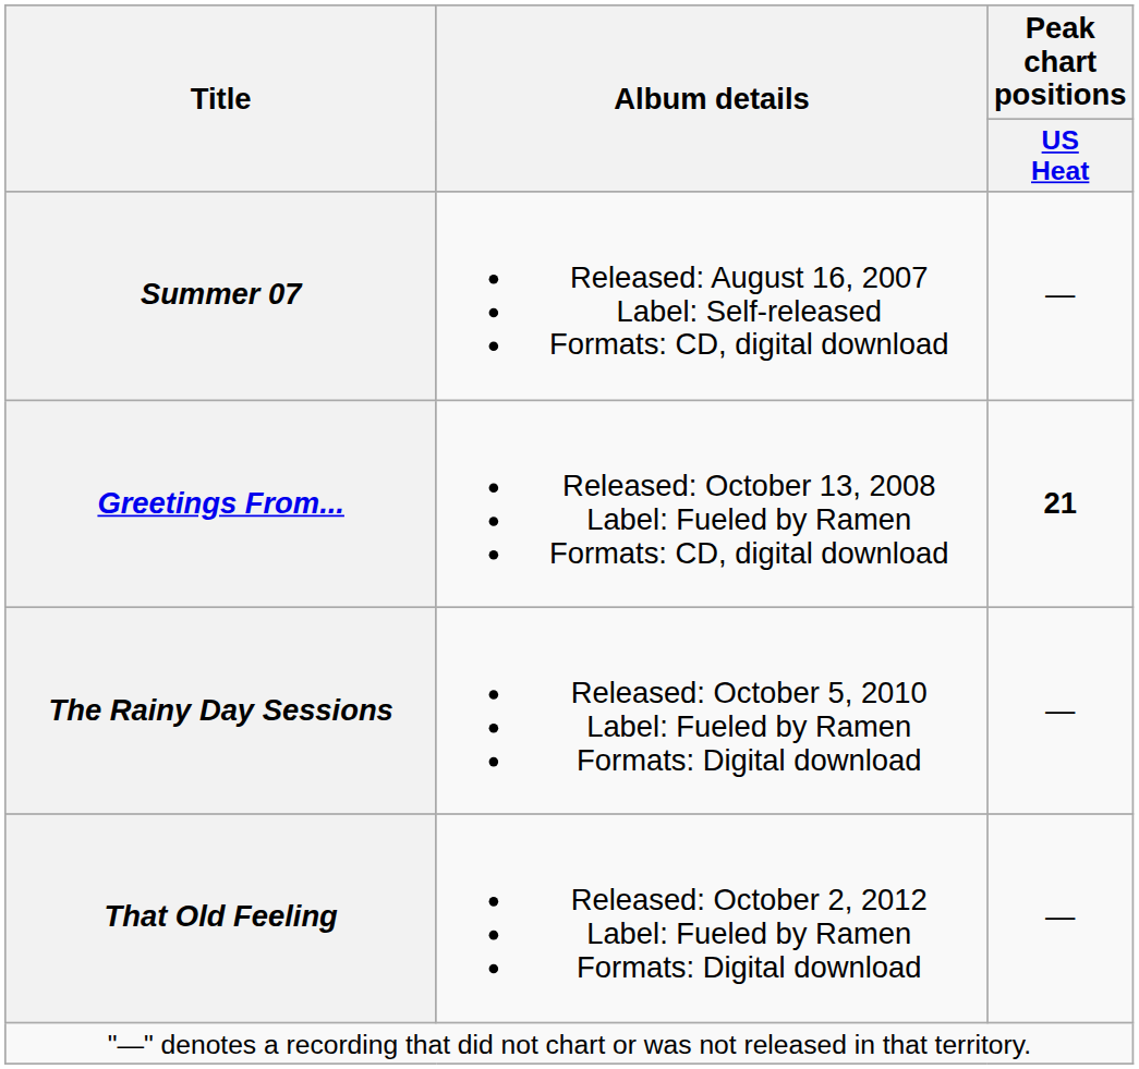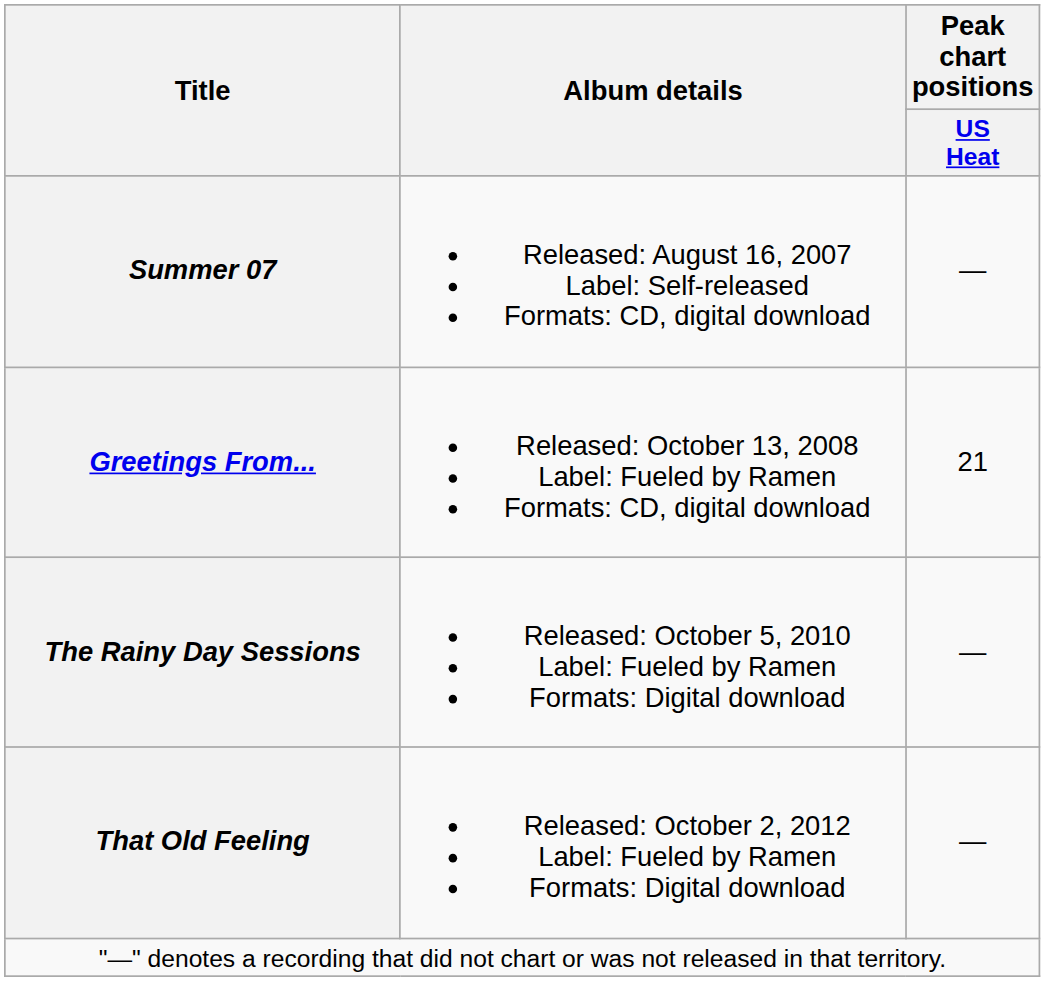Greetings From... | Peak chart positions / US Heat: bold -> normal
